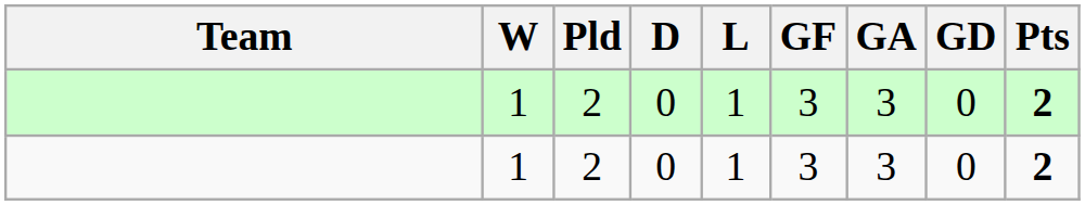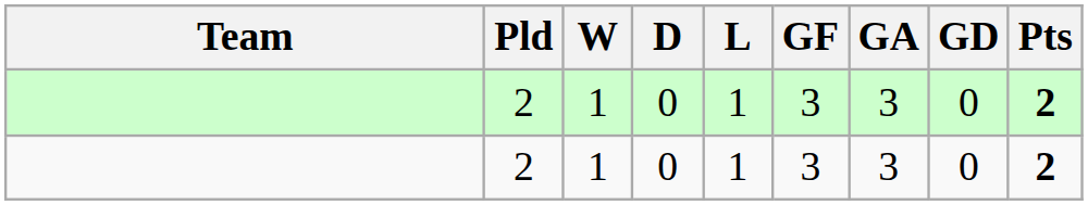columns swapped: Pld <-> W
